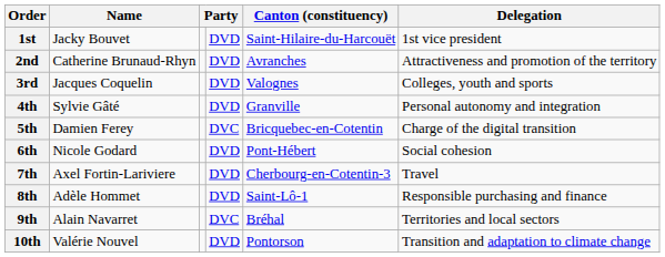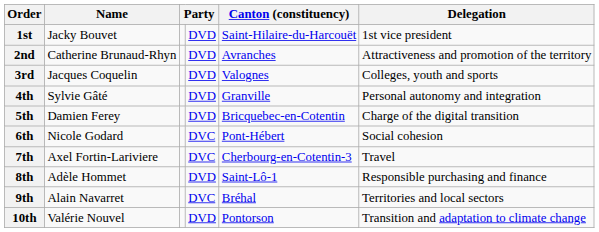5th | column 4: DVC -> DVD
6th | column 4: DVD -> DVC
7th | column 4: DVD -> DVC
